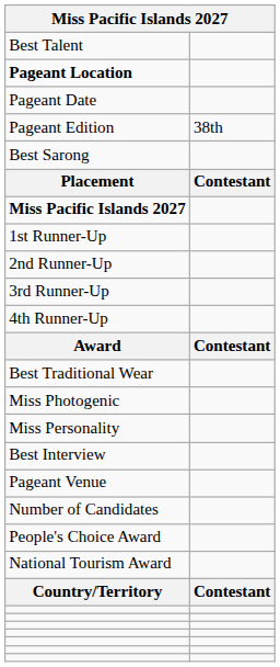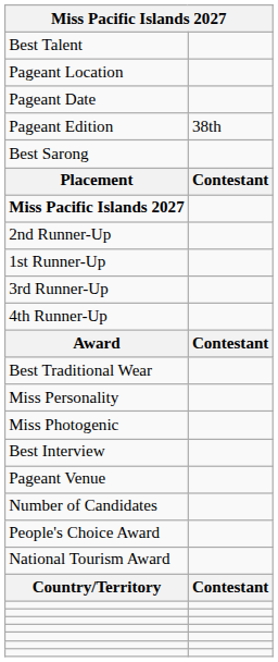row 3 | column 1: bold -> normal
row 9 | column 1: 1st Runner-Up -> 2nd Runner-Up
row 10 | column 1: 2nd Runner-Up -> 1st Runner-Up
row 15 | column 1: Miss Photogenic -> Miss Personality
row 16 | column 1: Miss Personality -> Miss Photogenic
